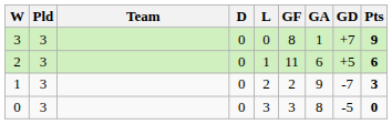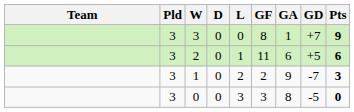columns swapped: Team <-> W
